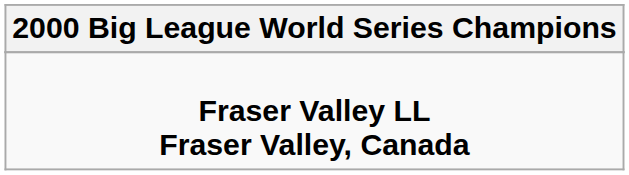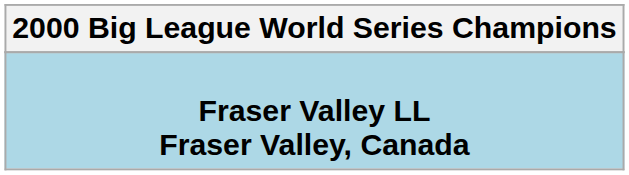row 2 | column 1: no background -> lightblue background
